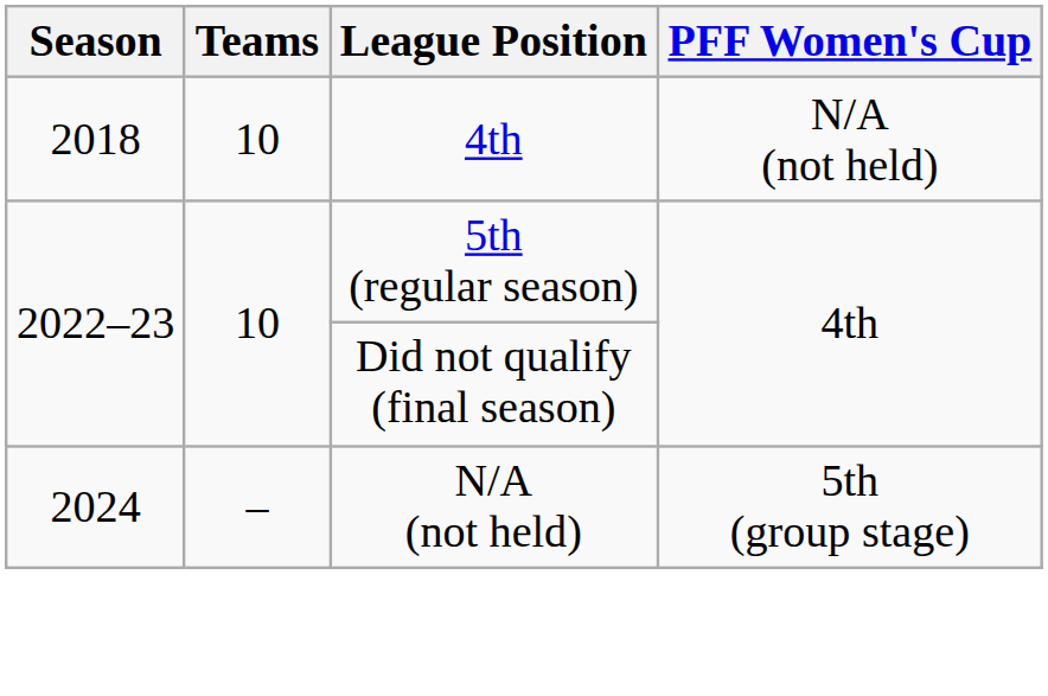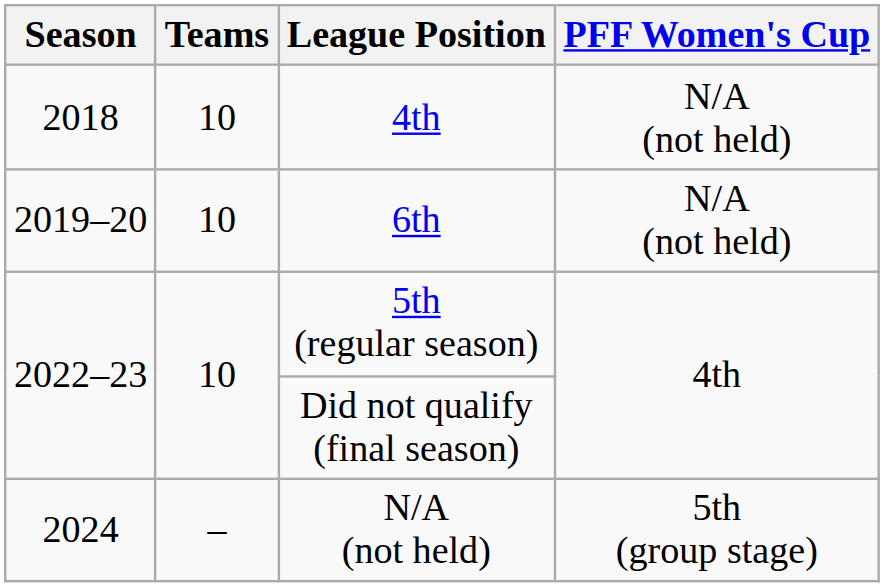+ row: 2019–20 | 10 | 6th | N/A (not held)
